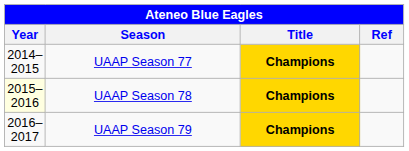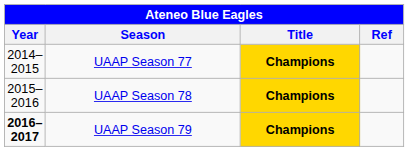UAAP Season 78 | Year: lightyellow background -> no background
UAAP Season 79 | Year: normal -> bold
